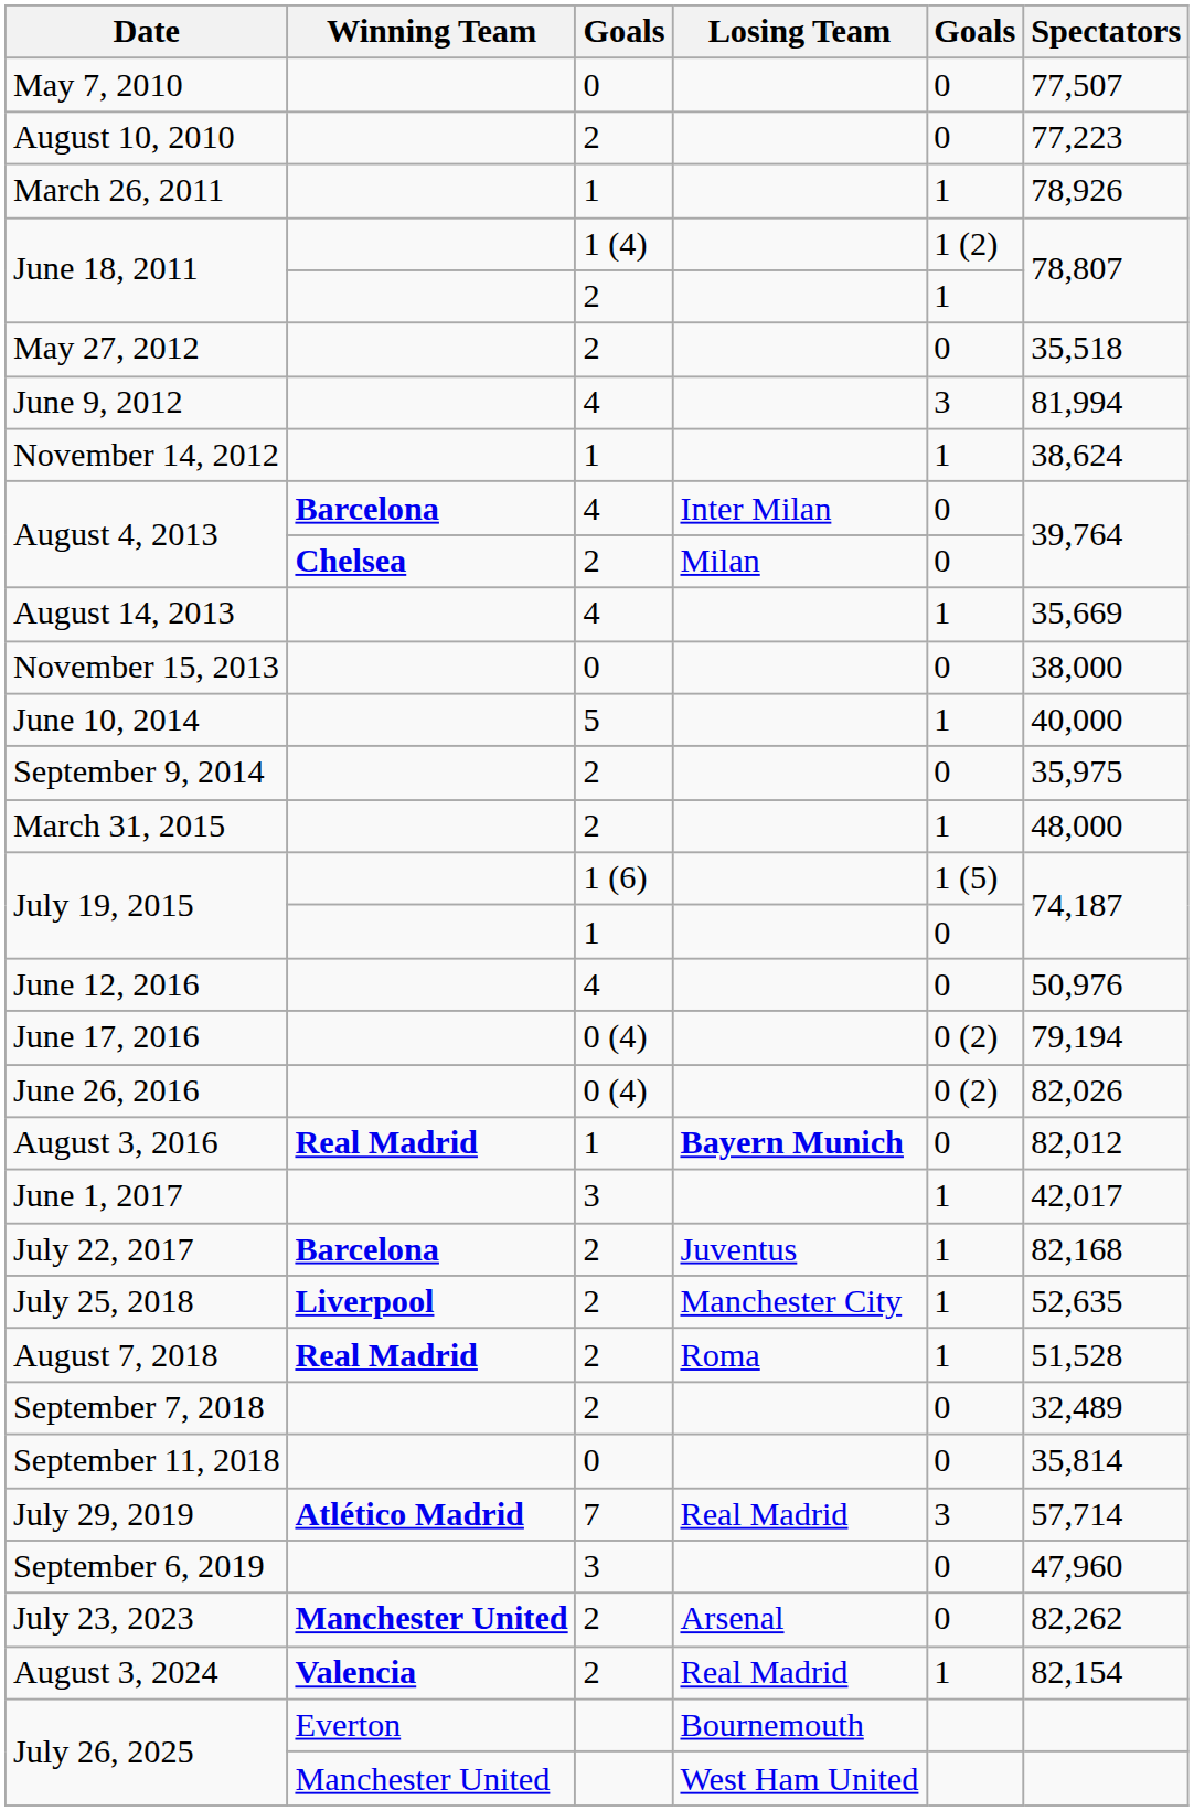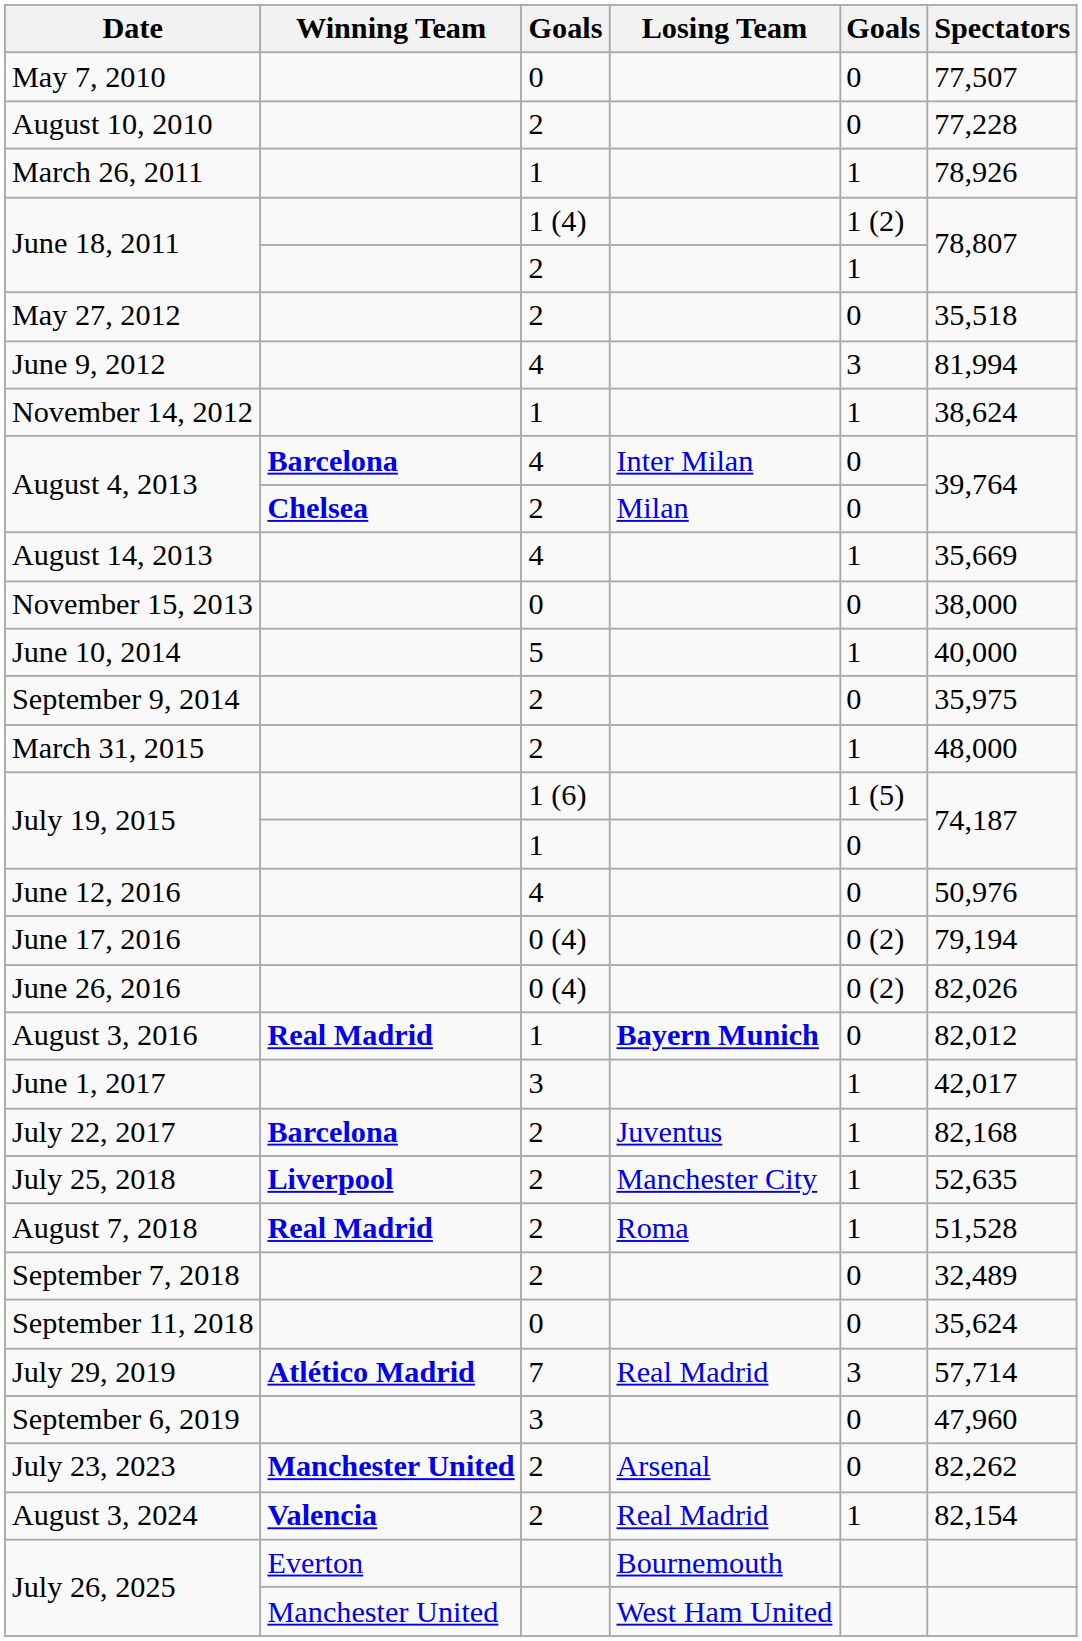August 10, 2010 | Spectators: 77,223 -> 77,228
September 11, 2018 | Spectators: 35,814 -> 35,624
